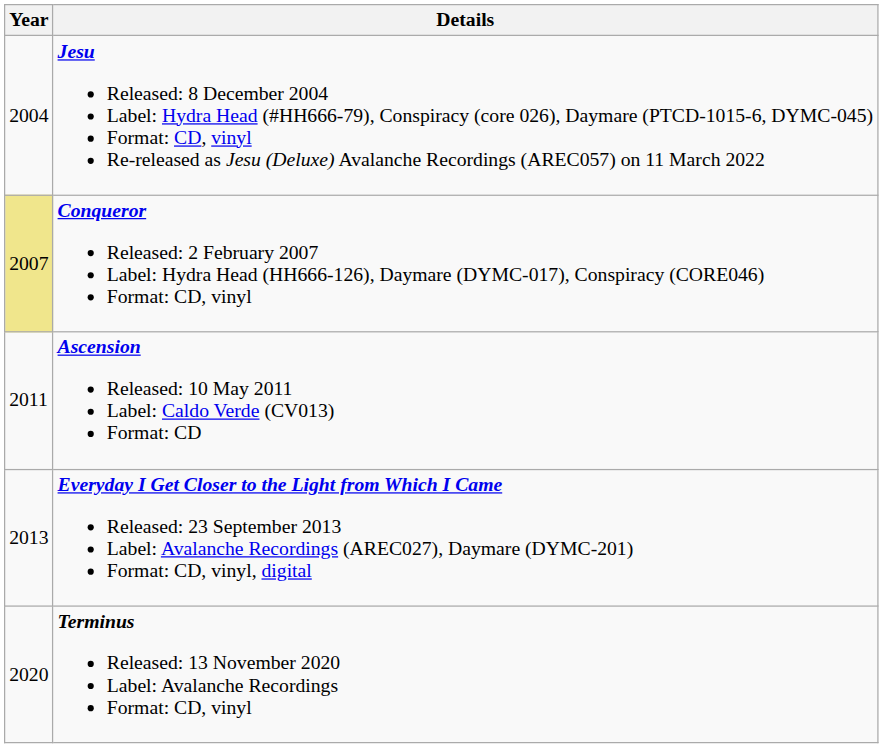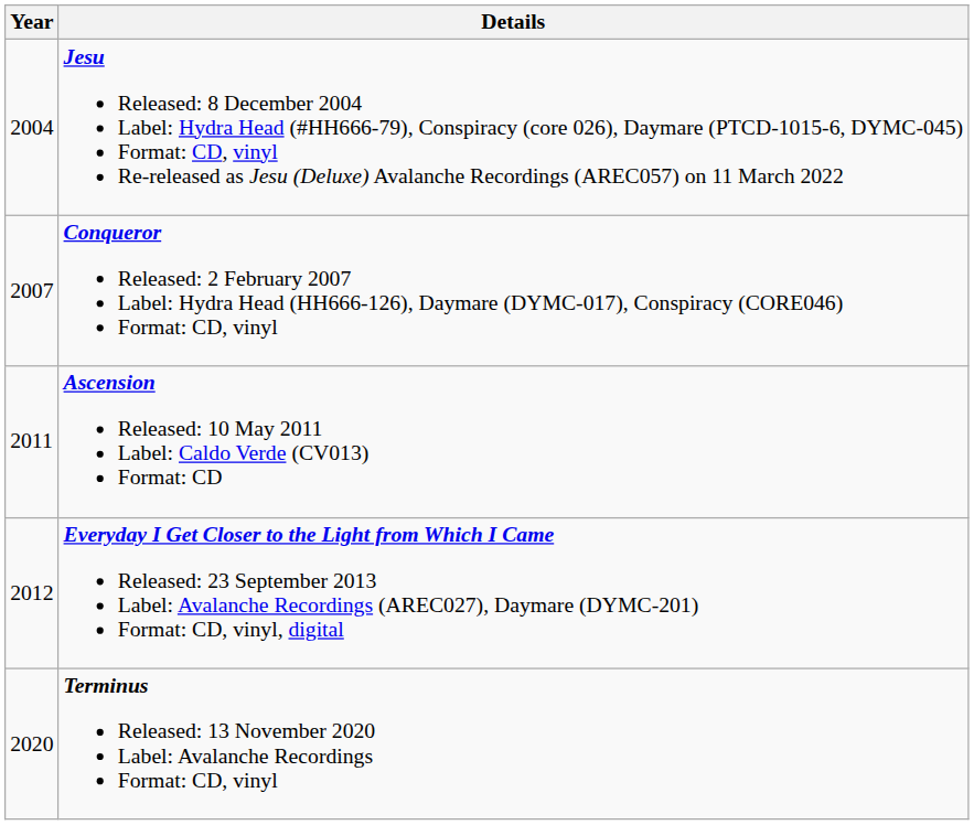row 3 | Year: khaki background -> no background
row 5 | Year: 2013 -> 2012
